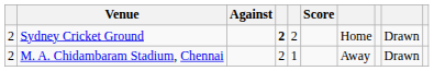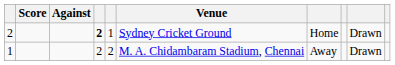columns swapped: Score <-> Venue
row 2 | column 5: 2 -> 1
row 3 | column 1: 2 -> 1
row 3 | column 5: 1 -> 2
